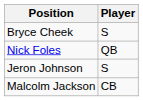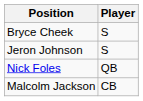rows swapped: Nick Foles <-> Jeron Johnson
